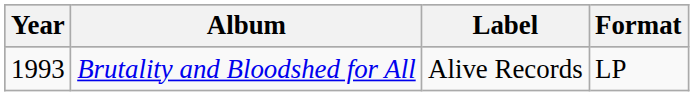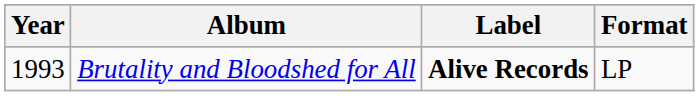row 2 | Label: normal -> bold
